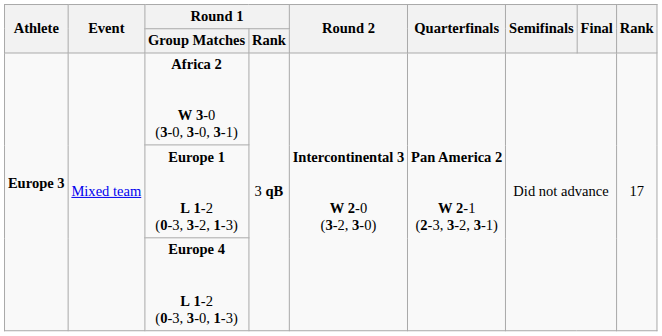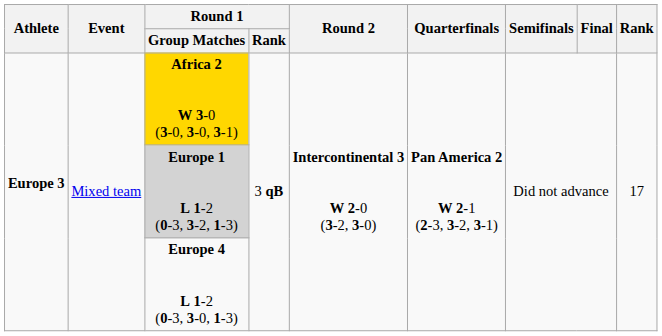Africa 2 W 3-0 (3-0, 3-0, 3-1) | Round 1 / Group Matches: no background -> gold background
Europe 1 L 1-2 (0-3, 3-2, 1-3) | Round 1 / Group Matches: no background -> lightgrey background
